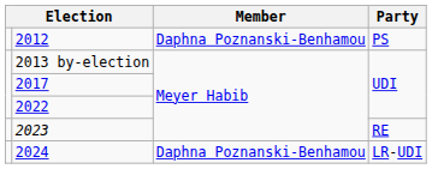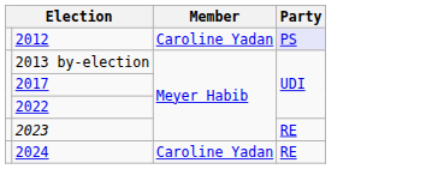2012 | Member: Daphna Poznanski-Benhamou -> Caroline Yadan
2012 | Party: no background -> lavender background
2024 | Member: Daphna Poznanski-Benhamou -> Caroline Yadan
2024 | Party: LR-UDI -> RE
